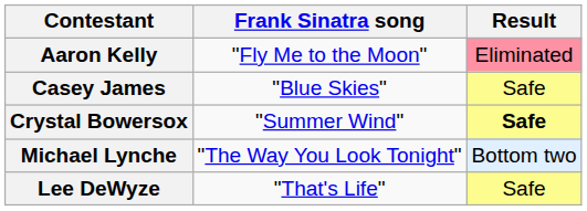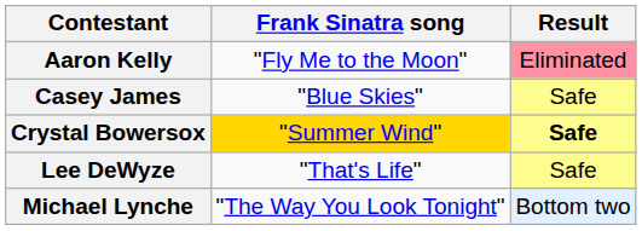Crystal Bowersox | Frank Sinatra song: no background -> gold background
rows swapped: Michael Lynche <-> Lee DeWyze
